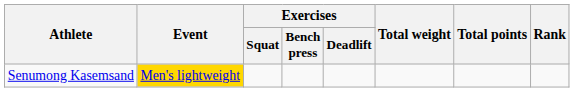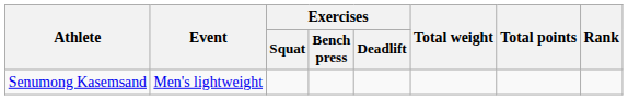Senumong Kasemsand | Event: gold background -> no background
